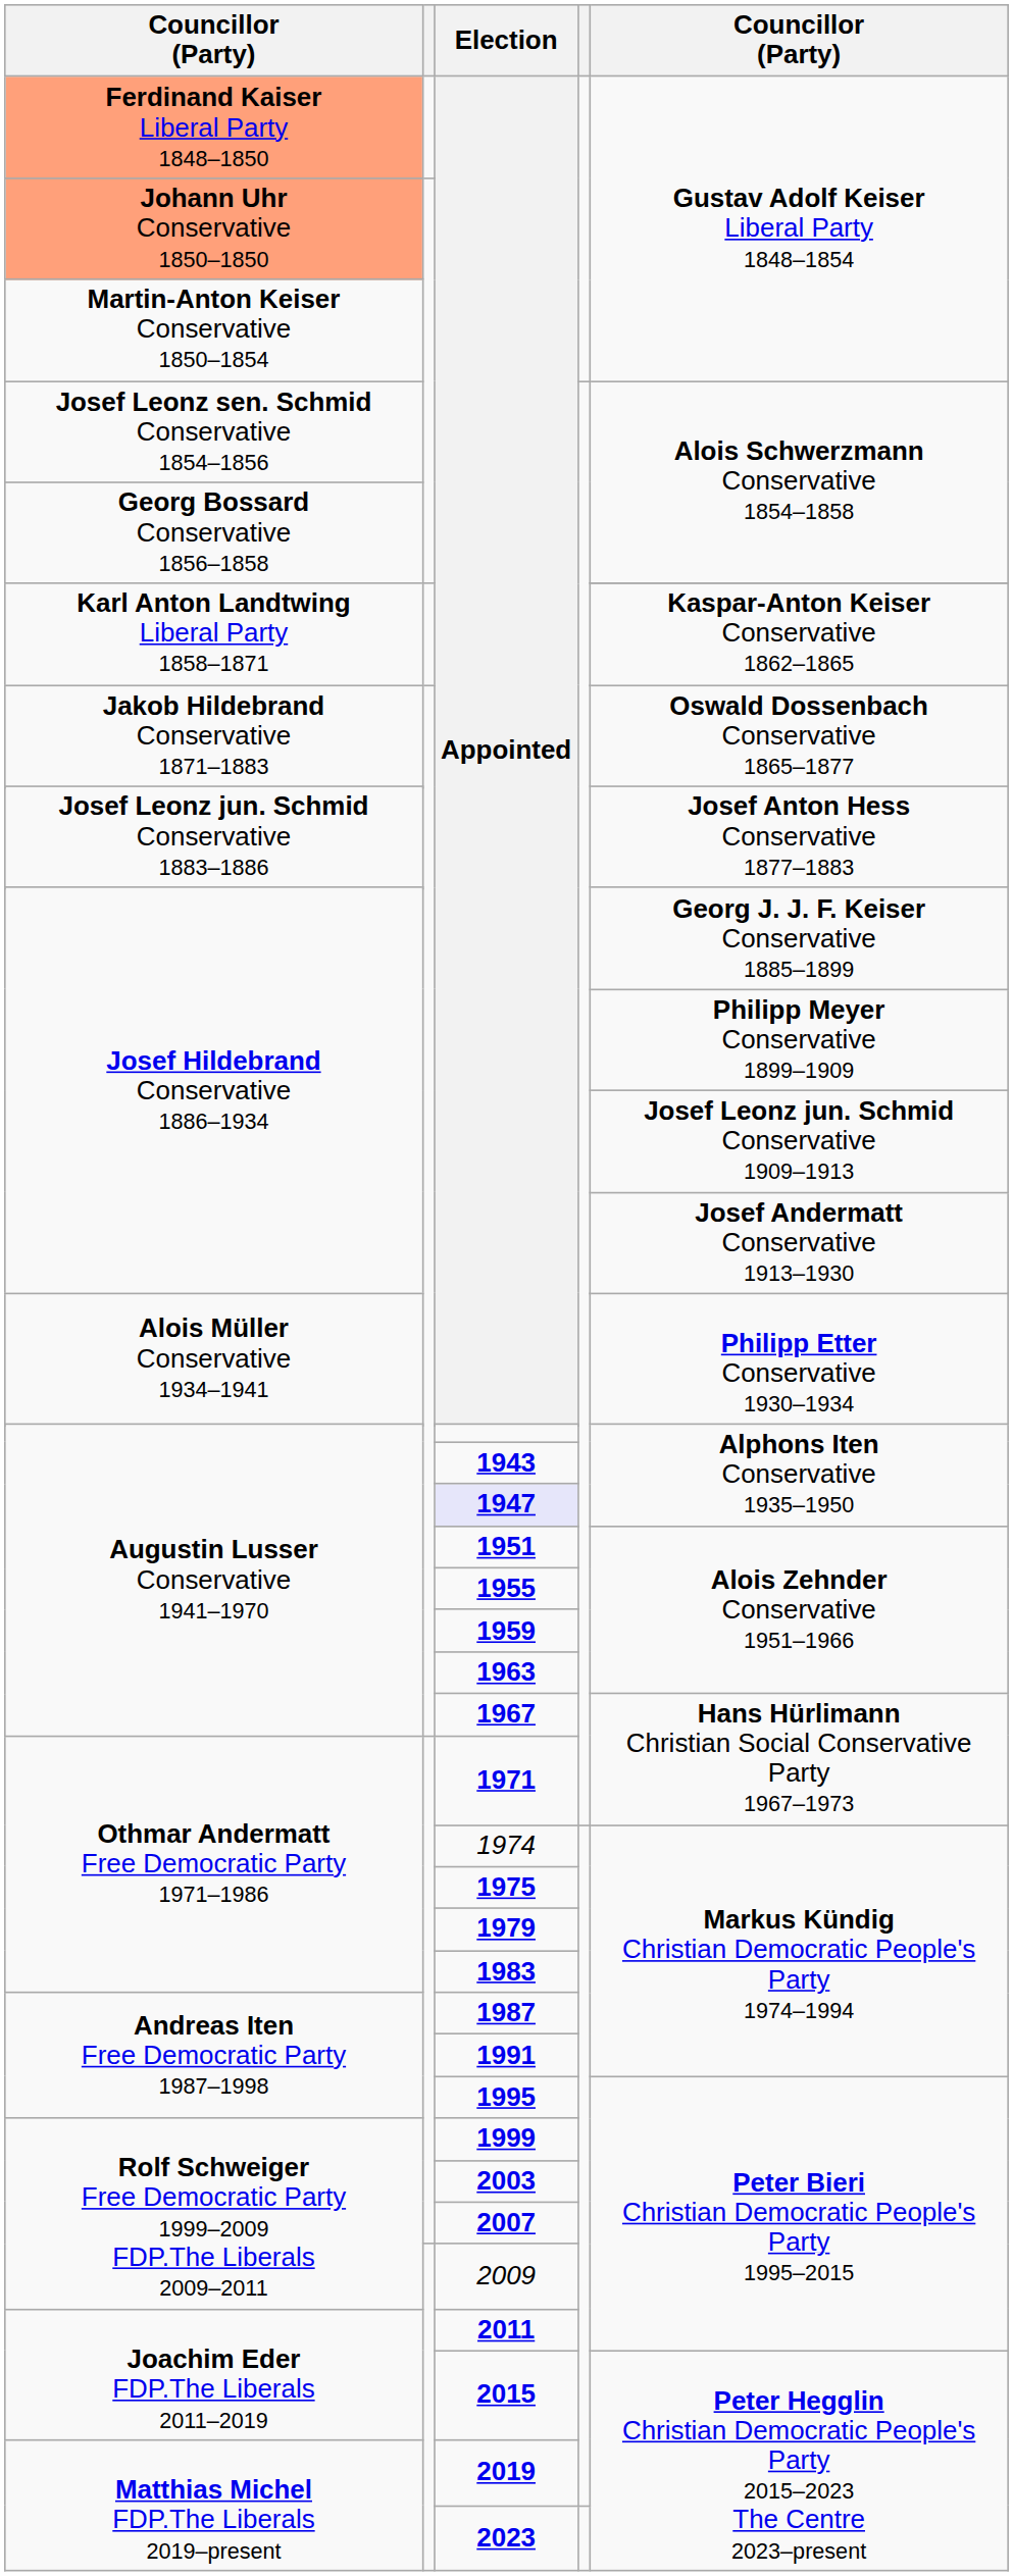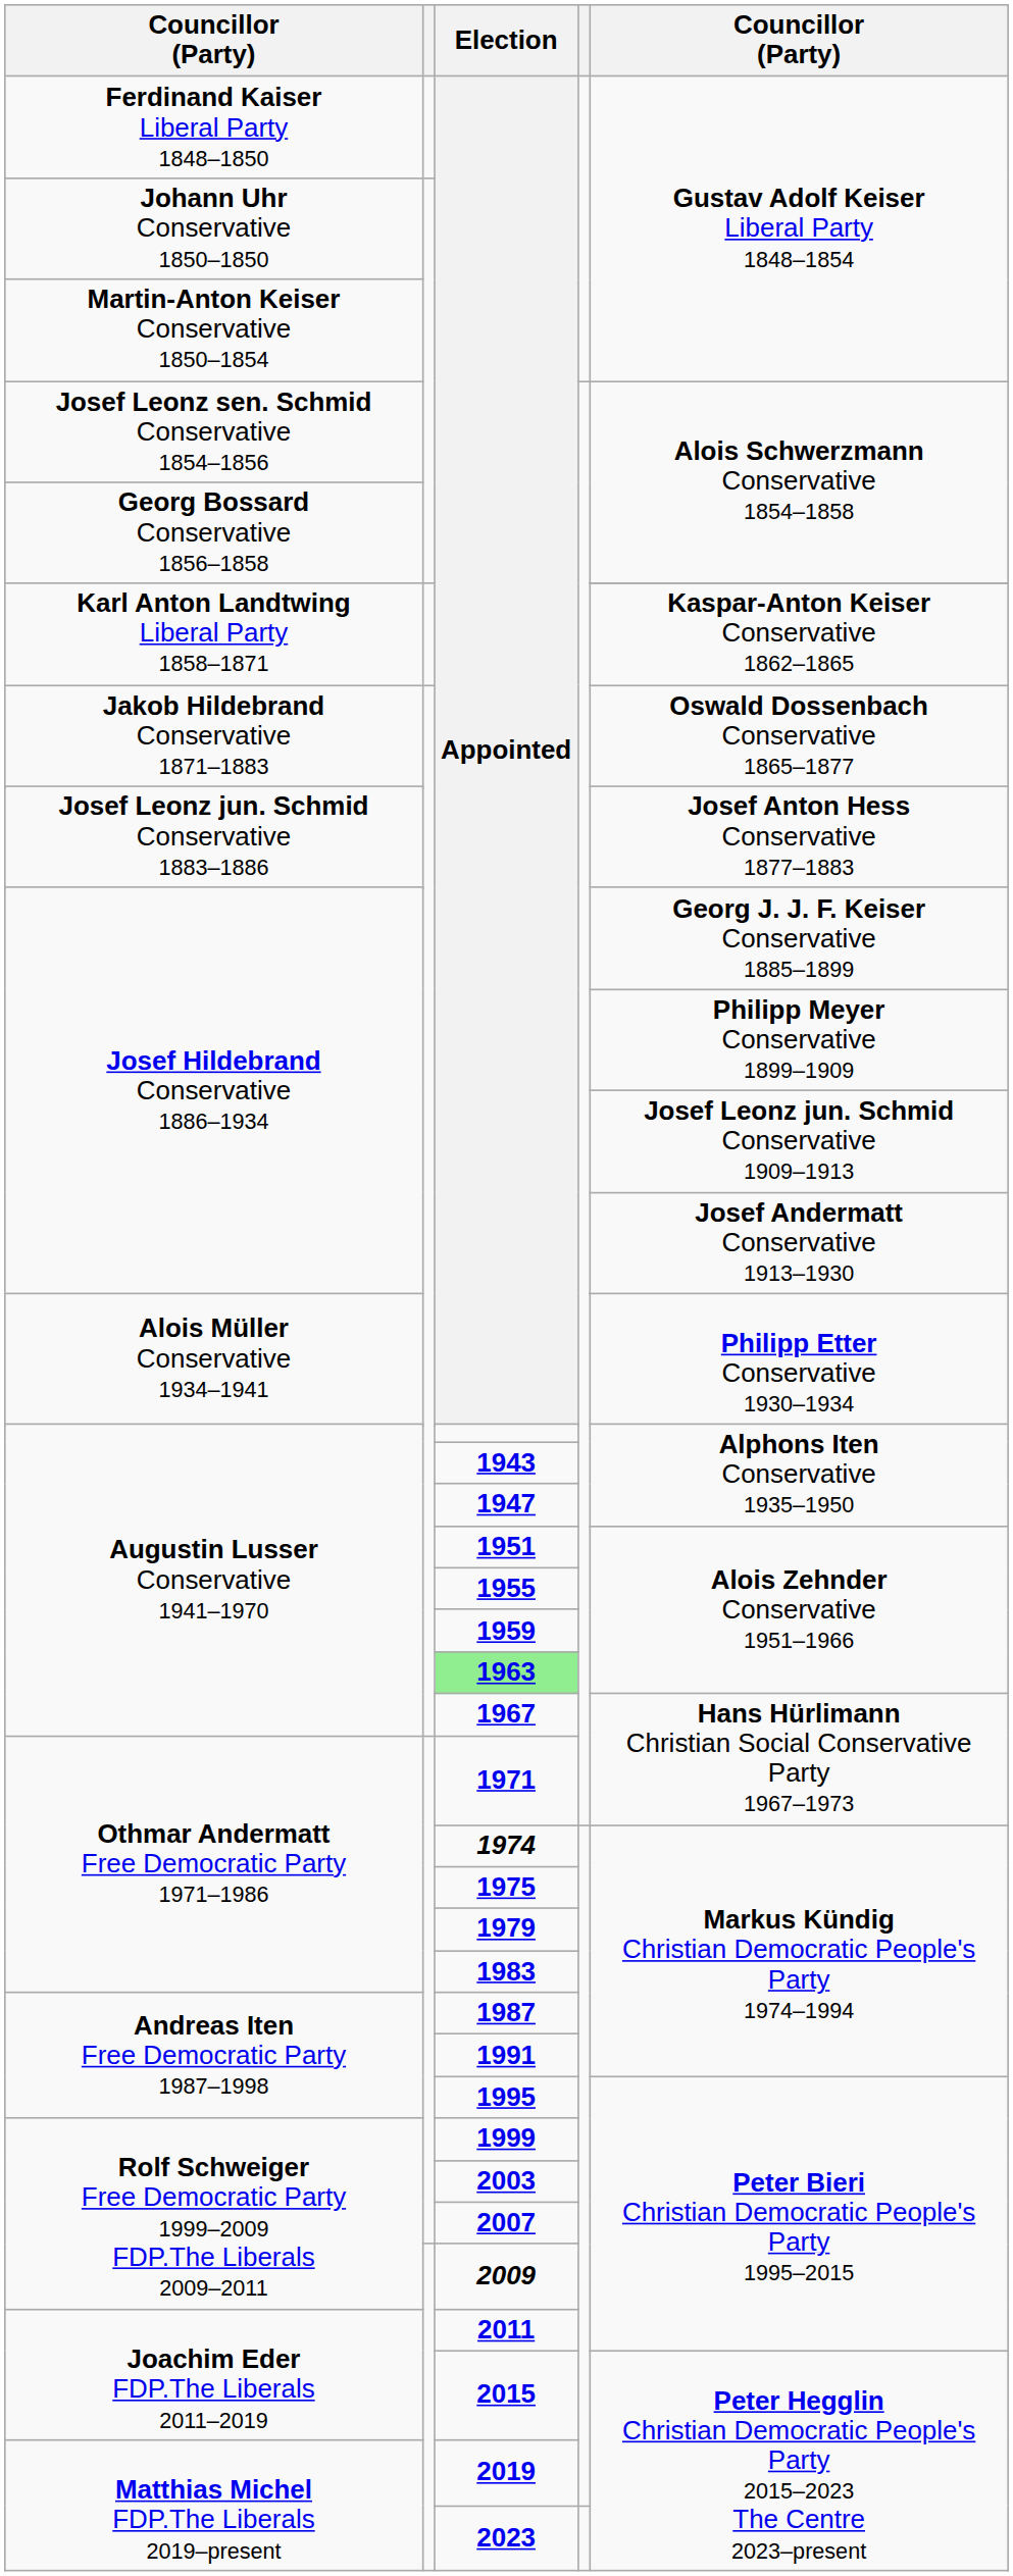Ferdinand Kaiser Liberal Party 1848–1850 / Appointed | column 1: lightsalmon background -> no background
Johann Uhr Conservative 1850–1850 / Appointed | column 1: lightsalmon background -> no background
1947 | Election: lavender background -> no background
1963 | Election: no background -> lightgreen background
1974 | Election: normal -> bold
2009 | Election: normal -> bold
